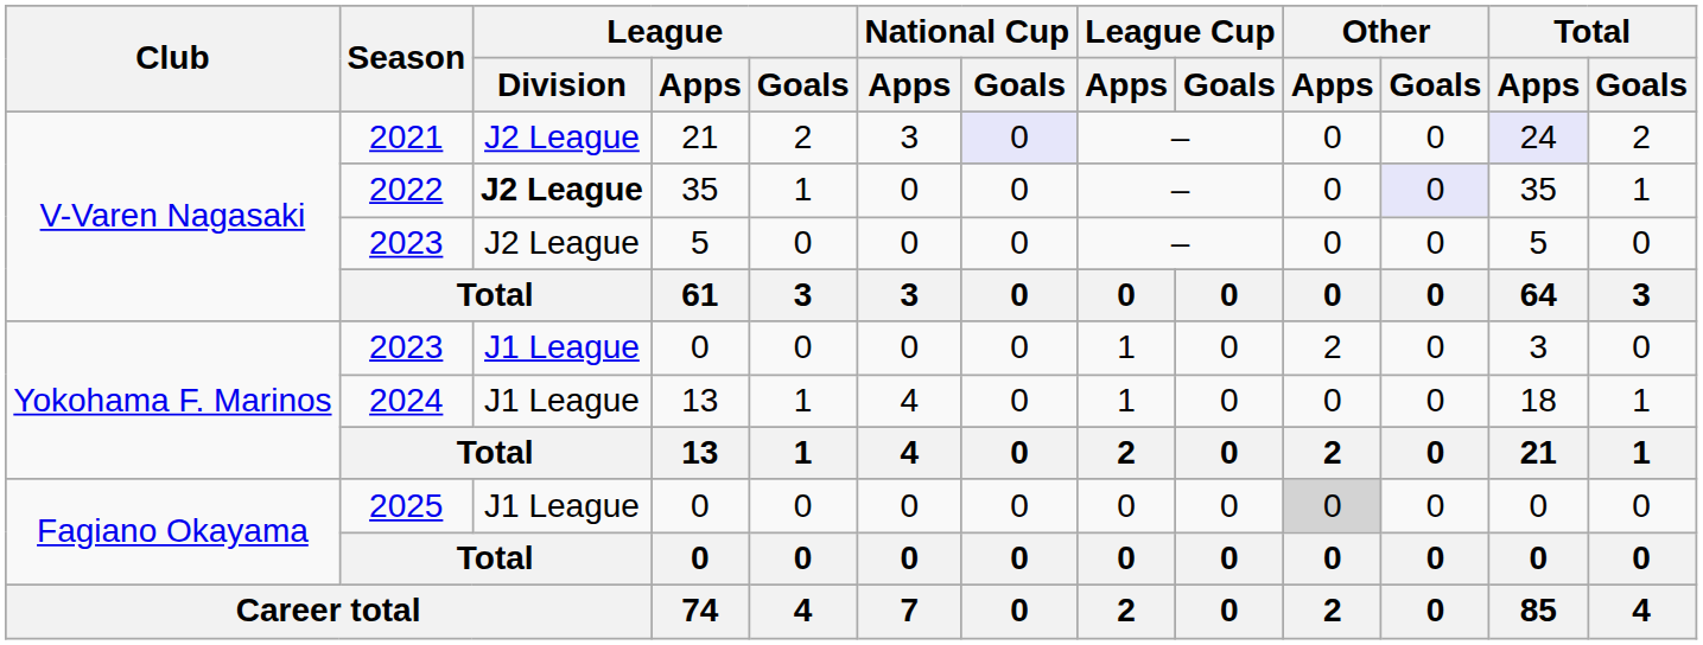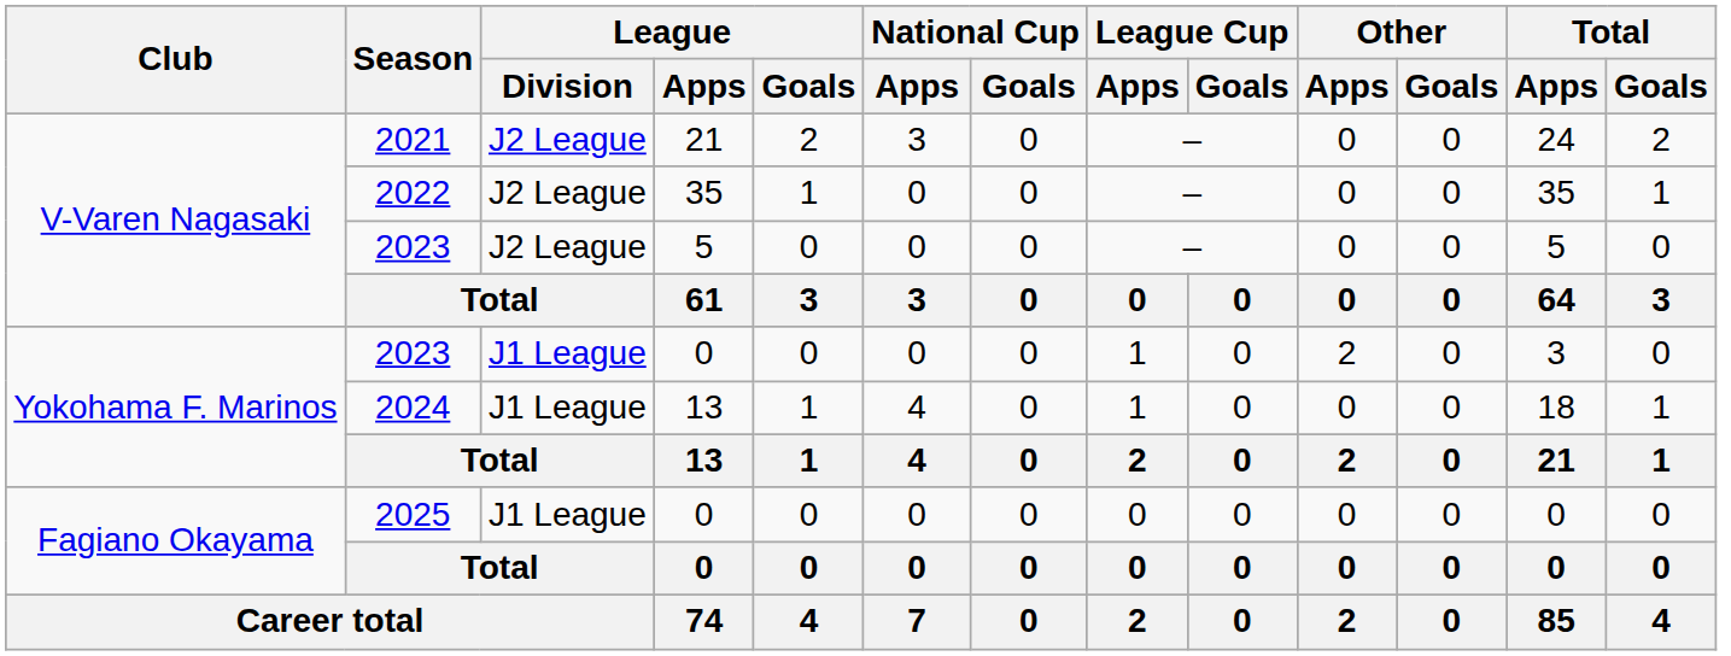2021 | National Cup / Goals: lavender background -> no background
2021 | Total / Apps: lavender background -> no background
2022 | League / Division: bold -> normal
2022 | Other / Goals: lavender background -> no background
2025 | Other / Apps: lightgrey background -> no background
